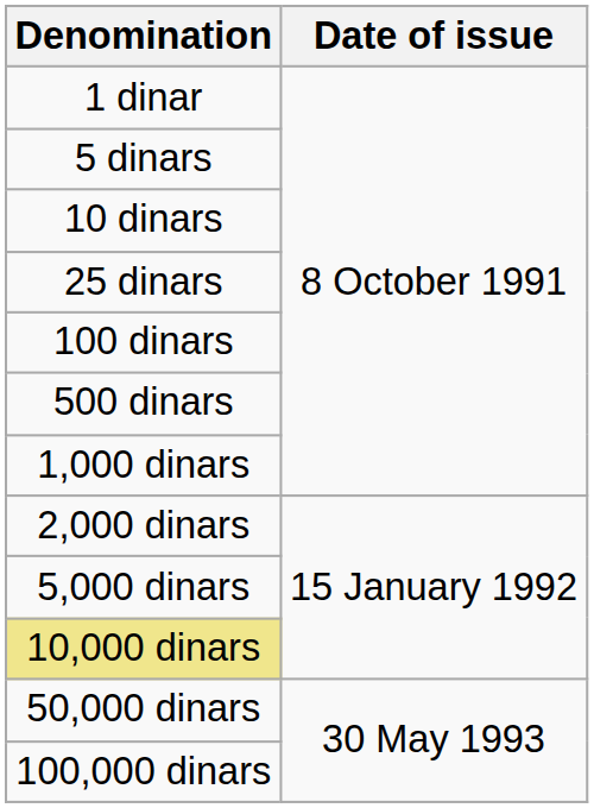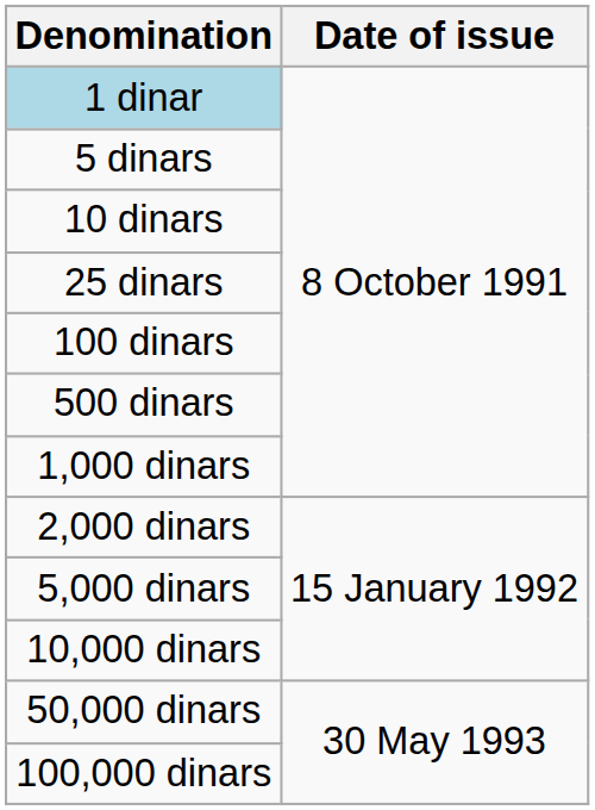1 dinar | Denomination: no background -> lightblue background
10,000 dinars | Denomination: khaki background -> no background
